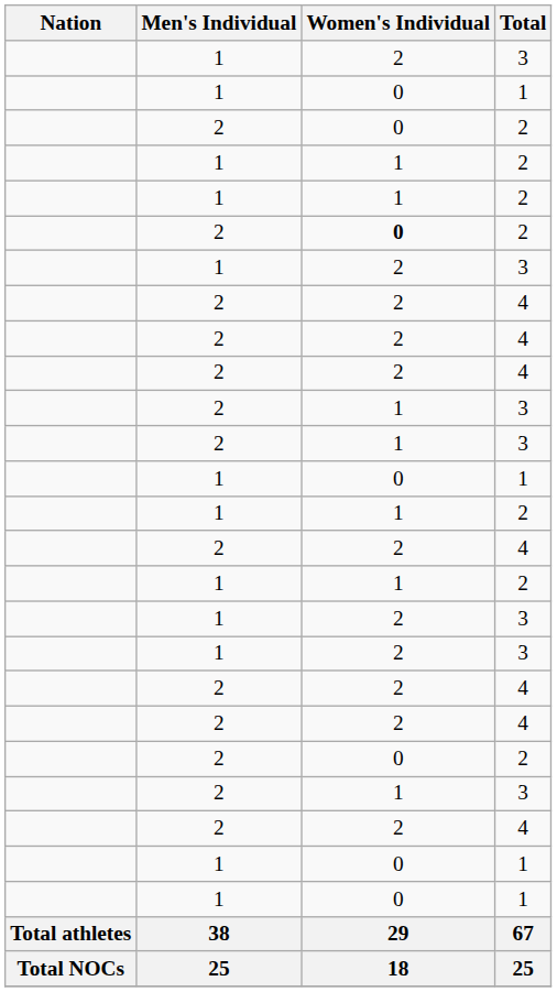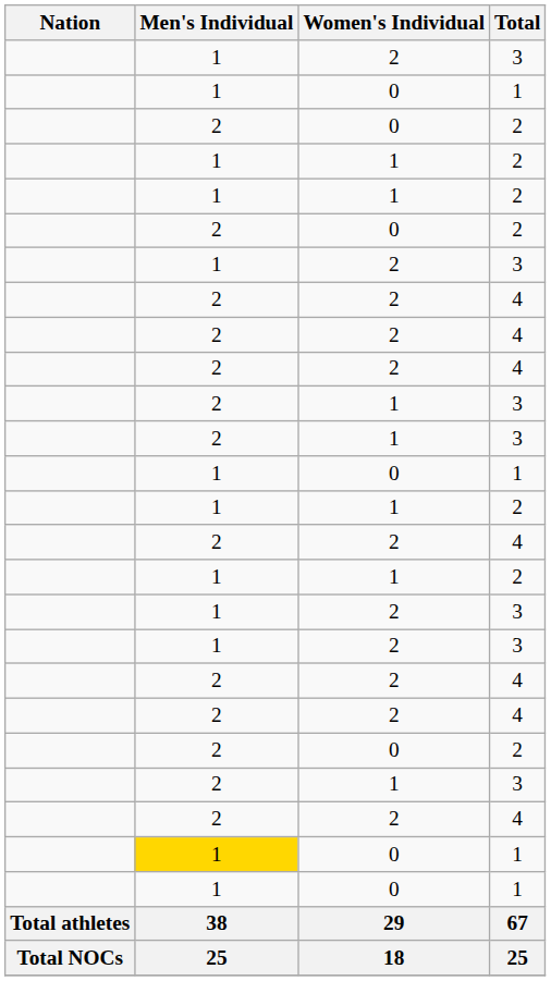row 7 | Women's Individual: bold -> normal
row 25 | Men's Individual: no background -> gold background
